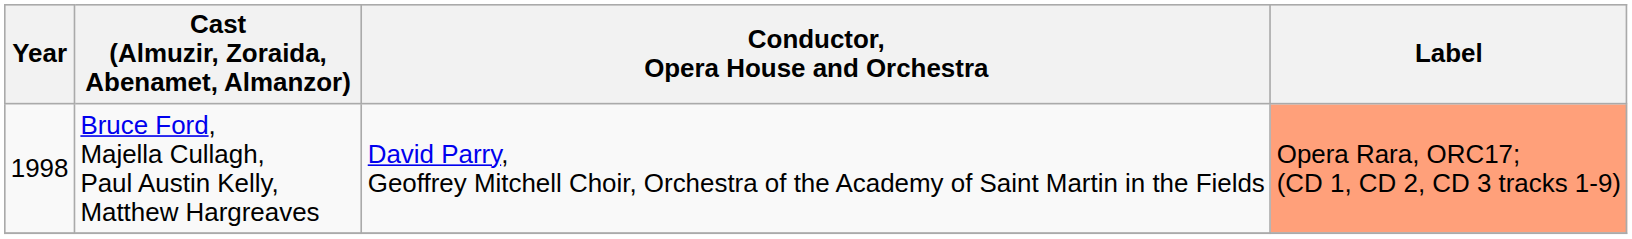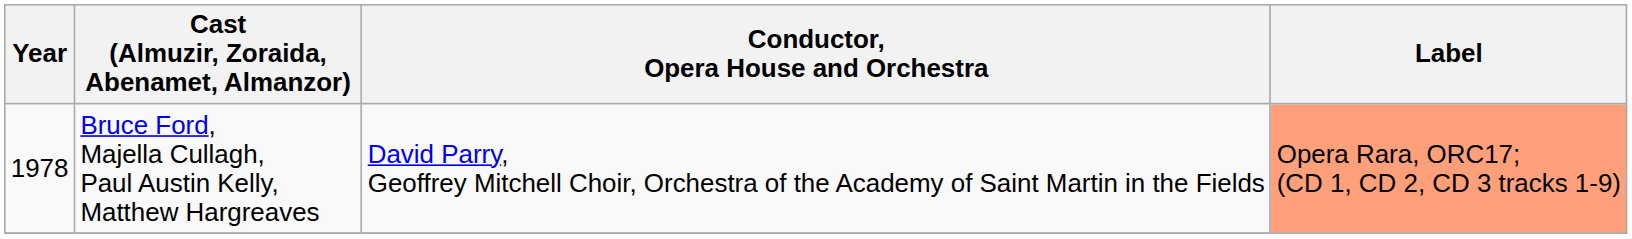row 2 | Year: 1998 -> 1978
